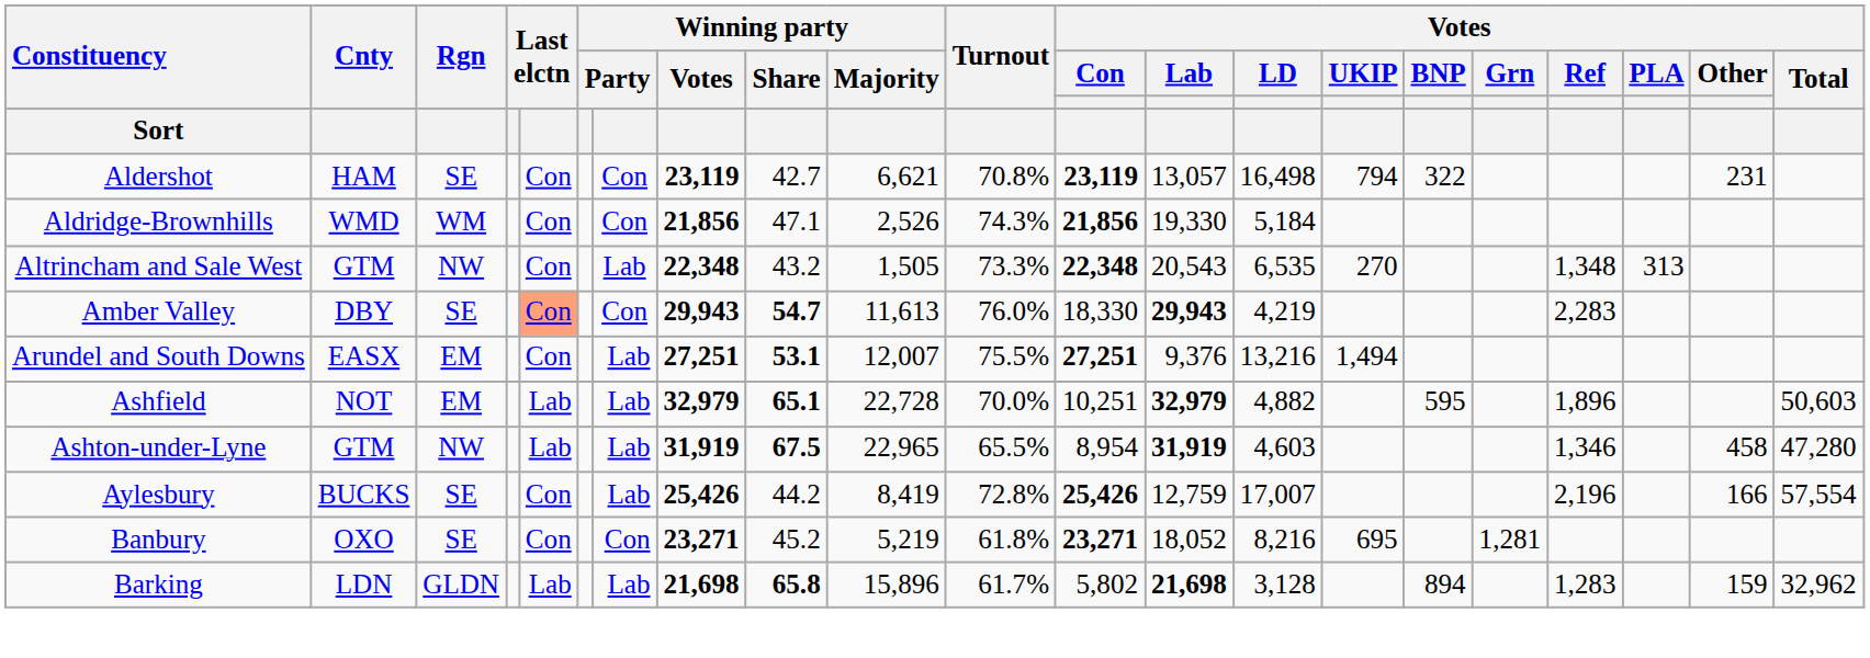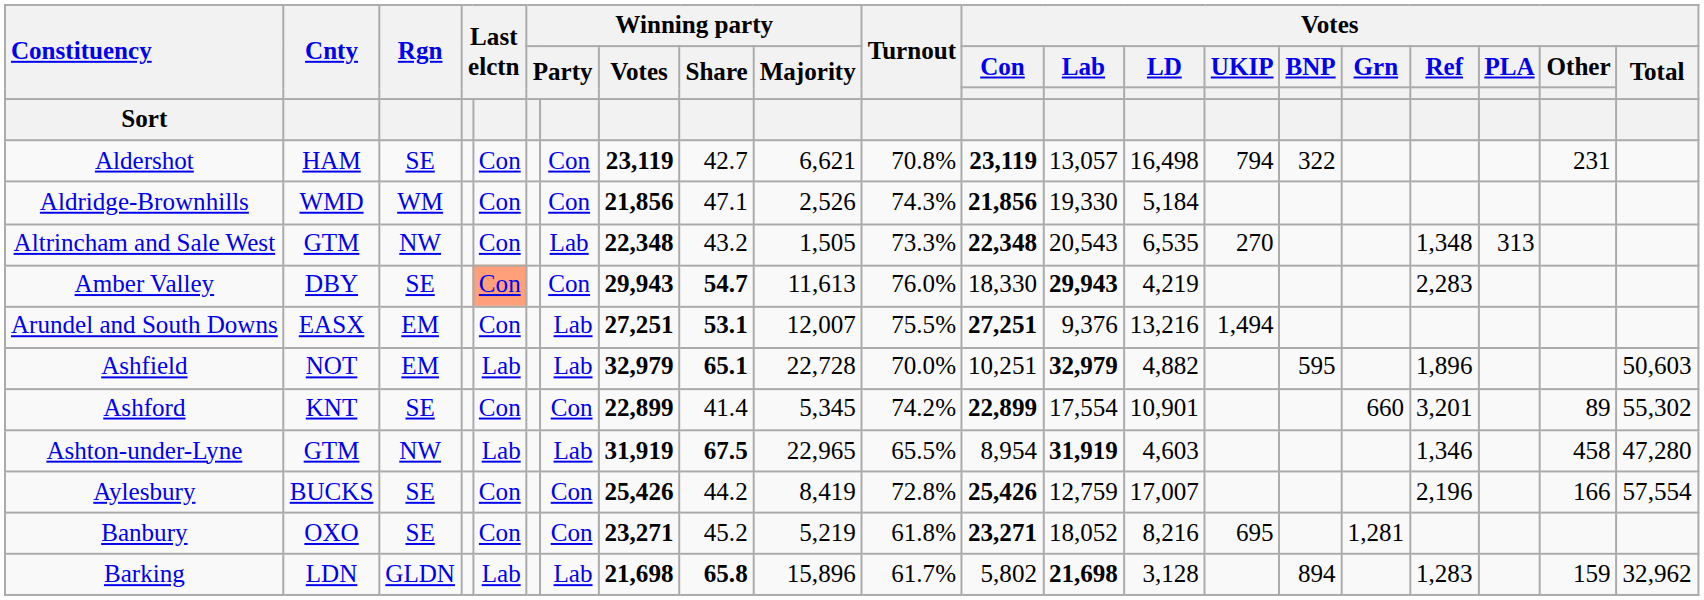+ row: Ashford | KNT | SE | Con | Con | 22,899 | 41.4 | 5,345 | 74.2% | 22,899 | 17,554 | 10,901 | 660 | 3,201 | 89 | 55,302
Aylesbury | column 7: Lab -> Con
